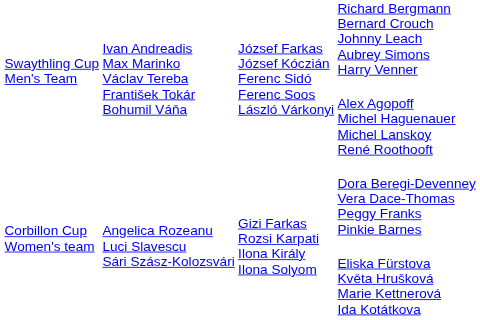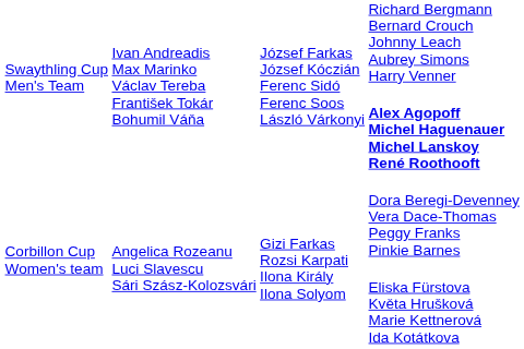Alex Agopoff Michel Haguenauer Michel Lanskoy René Roothooft | column 4: normal -> bold
